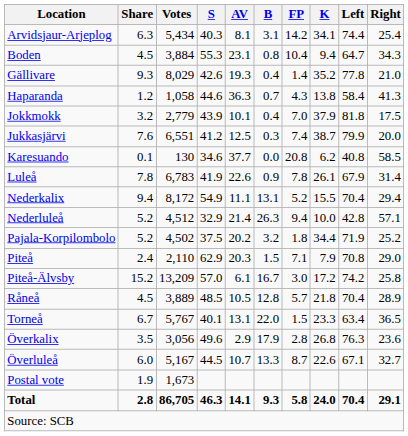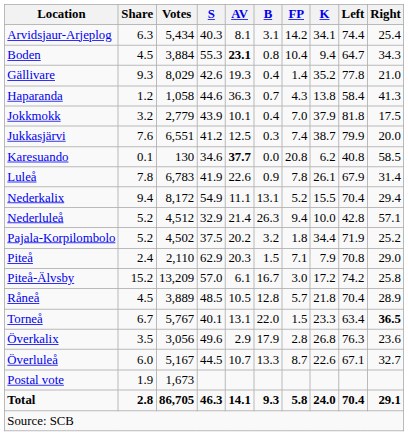Boden | AV: normal -> bold
Karesuando | AV: normal -> bold
Torneå | Right: normal -> bold
